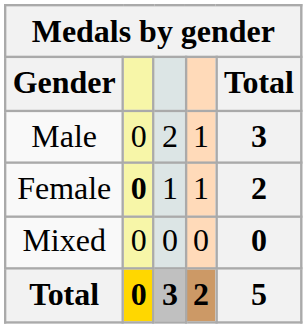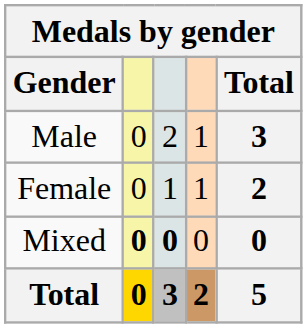Female | column 2: bold -> normal
Mixed | column 2: normal -> bold
Mixed | column 3: normal -> bold
